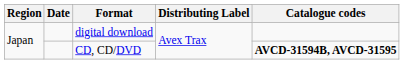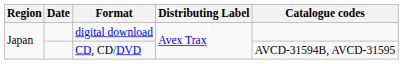CD, CD/DVD | Catalogue codes: bold -> normal
